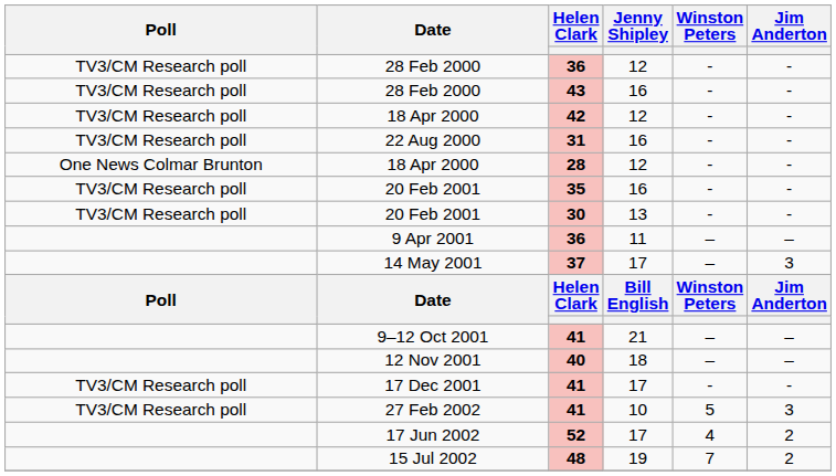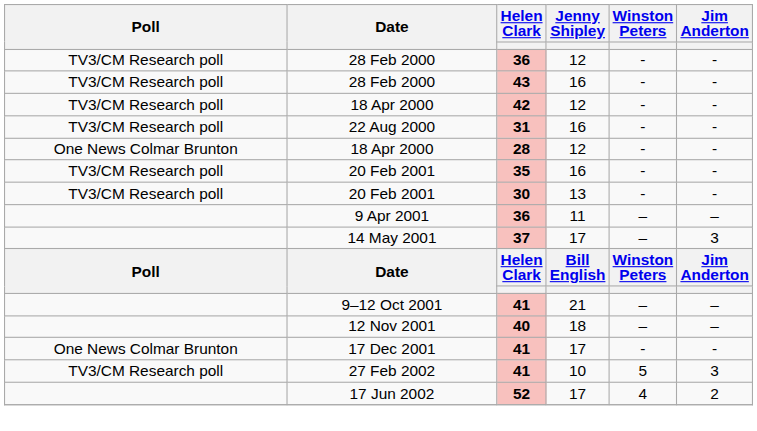17 Dec 2001 | Poll: TV3/CM Research poll -> One News Colmar Brunton
- row: 15 Jul 2002 | 48 | 19 | 7 | 2
